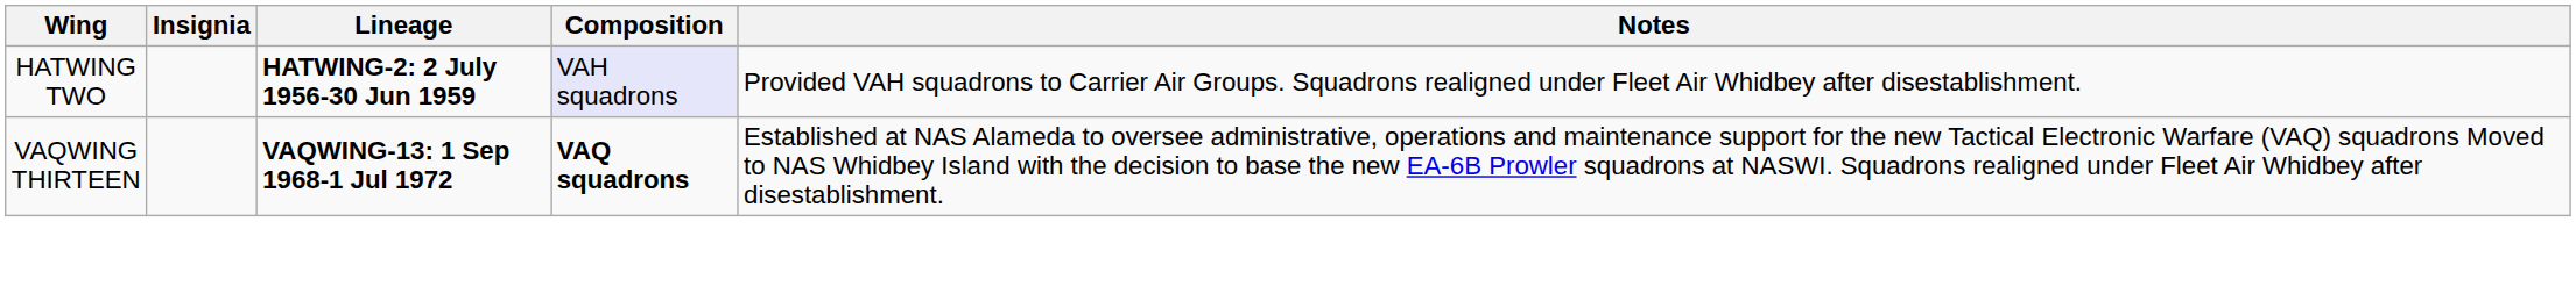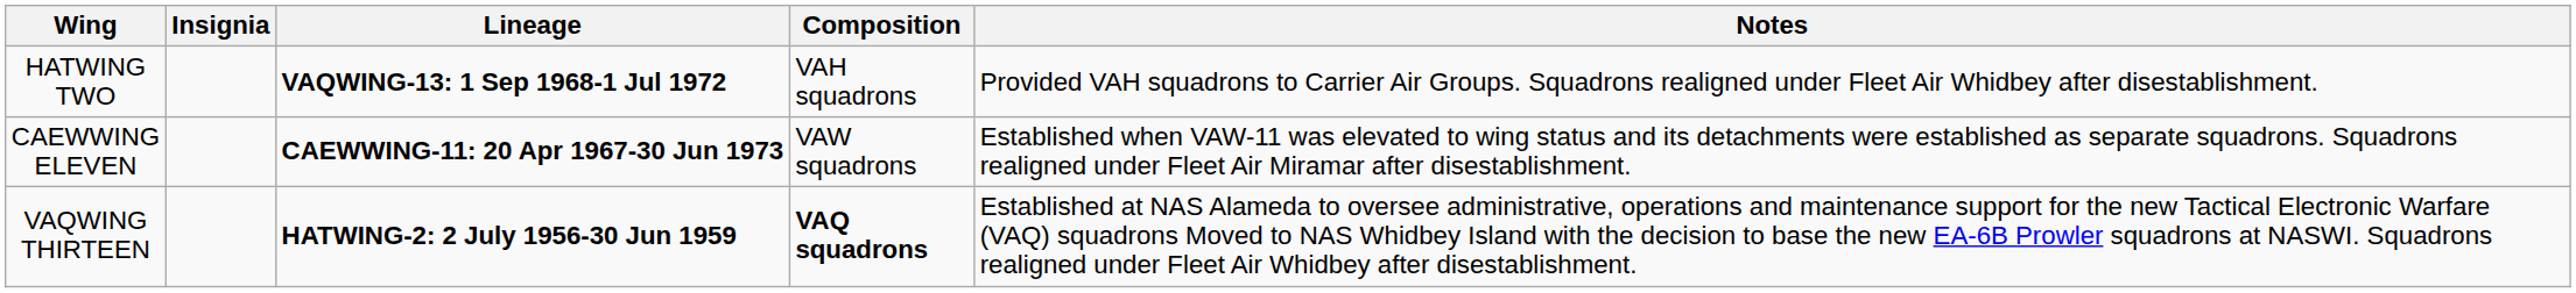HATWING TWO | Lineage: HATWING-2: 2 July 1956-30 Jun 1959 -> VAQWING-13: 1 Sep 1968-1 Jul 1972
HATWING TWO | Composition: lavender background -> no background
+ row: CAEWWING ELEVEN | CAEWWING-11: 20 Apr 1967-30 Jun 1973 | VAW squadrons | Established when VAW-11 was elevated to wing status and its detachments were established as separate squadrons. Squadrons realigned under Fleet Air Miramar after disestablishment.
VAQWING THIRTEEN | Lineage: VAQWING-13: 1 Sep 1968-1 Jul 1972 -> HATWING-2: 2 July 1956-30 Jun 1959
